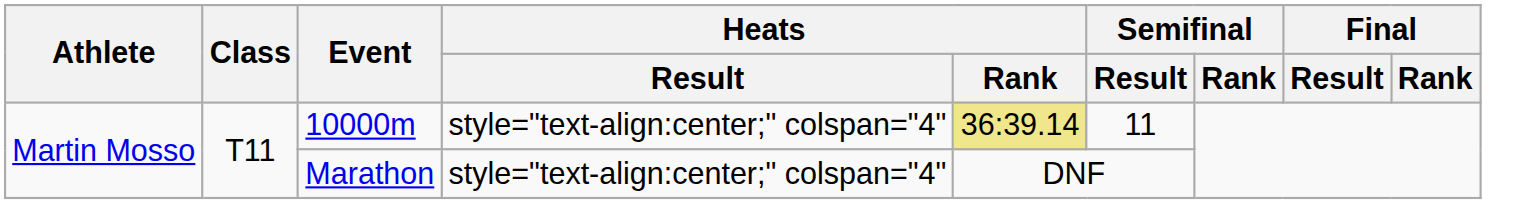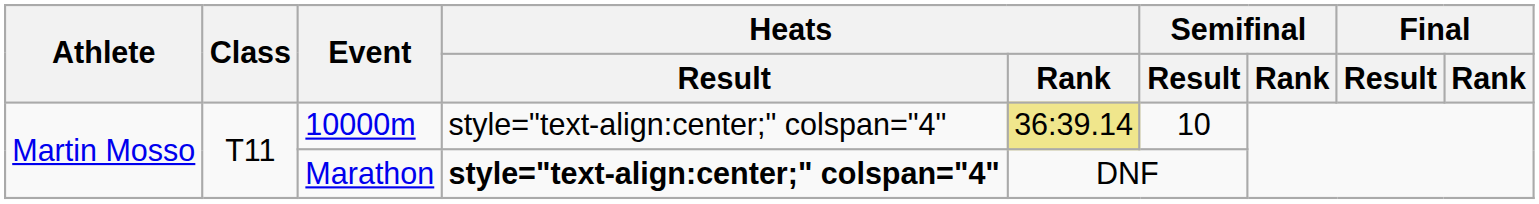10000m | Semifinal / Result: 11 -> 10
Marathon | Heats / Result: normal -> bold
